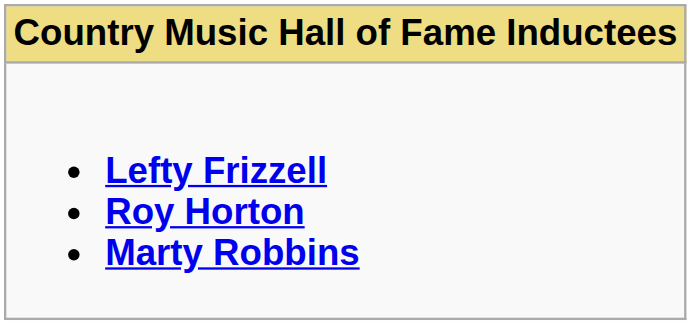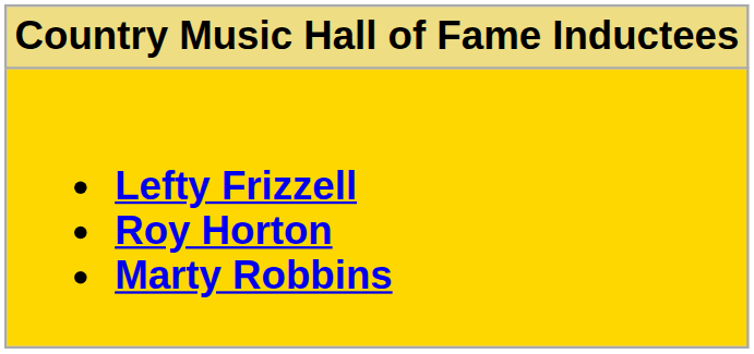row 2 | column 1: no background -> gold background
